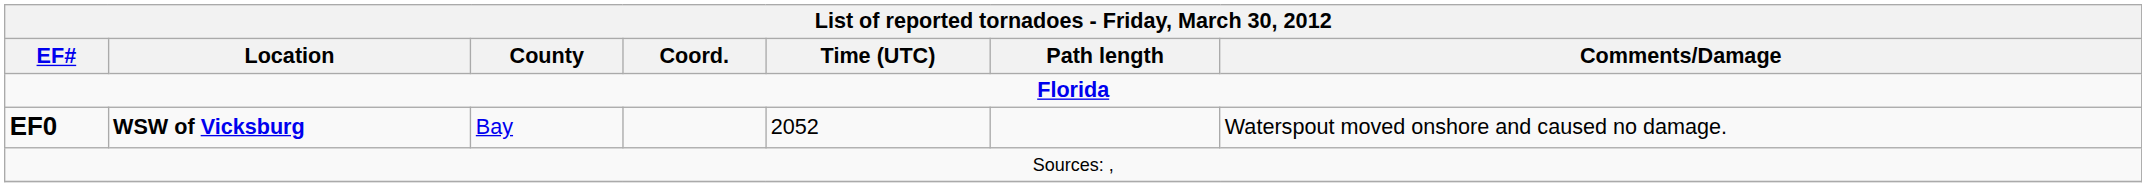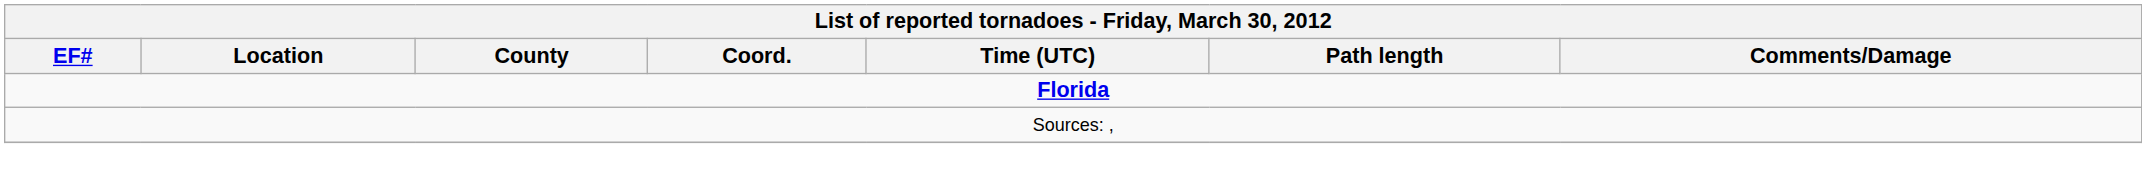- row: EF0 | WSW of Vicksburg | Bay | 2052 | Waterspout moved onshore and caused no damage.
